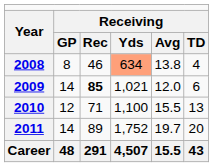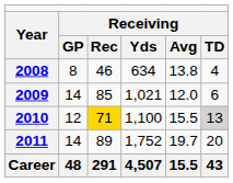2008 | column 4: lightsalmon background -> no background
2009 | column 3: bold -> normal
2010 | column 3: no background -> gold background
2010 | column 6: no background -> lightgrey background
